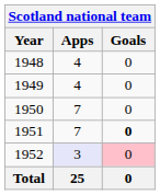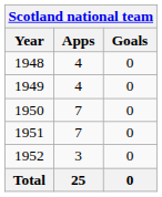1951 | Goals: bold -> normal
1952 | Apps: lavender background -> no background
1952 | Goals: pink background -> no background
